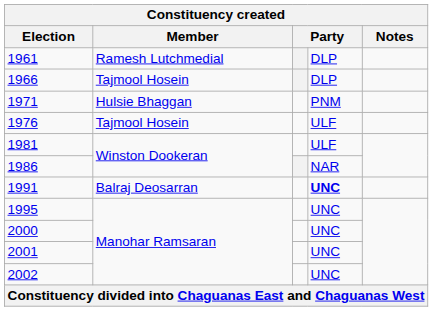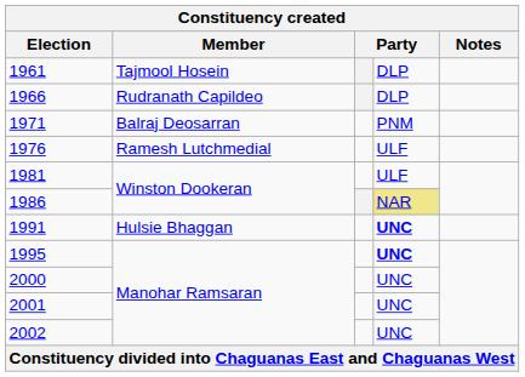1961 | Member: Ramesh Lutchmedial -> Tajmool Hosein
1966 | Member: Tajmool Hosein -> Rudranath Capildeo
1971 | Member: Hulsie Bhaggan -> Balraj Deosarran
1976 | Member: Tajmool Hosein -> Ramesh Lutchmedial
1986 | column 4: no background -> khaki background
1991 | Member: Balraj Deosarran -> Hulsie Bhaggan
1995 | column 4: normal -> bold
